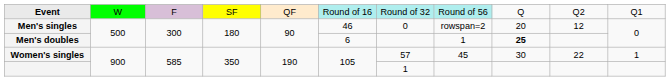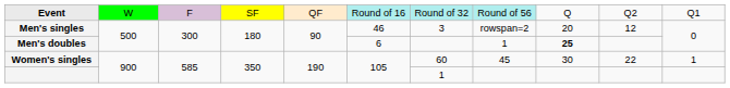Men's singles | column 7: 0 -> 3
Women's singles | column 7: 57 -> 60
